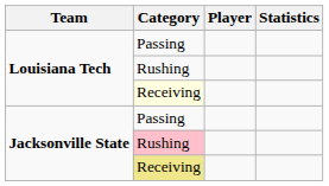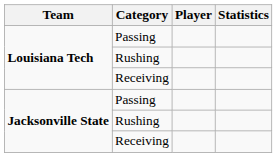Louisiana Tech / Receiving | Category: lightyellow background -> no background
Jacksonville State / Rushing | Category: pink background -> no background
Jacksonville State / Receiving | Category: khaki background -> no background
